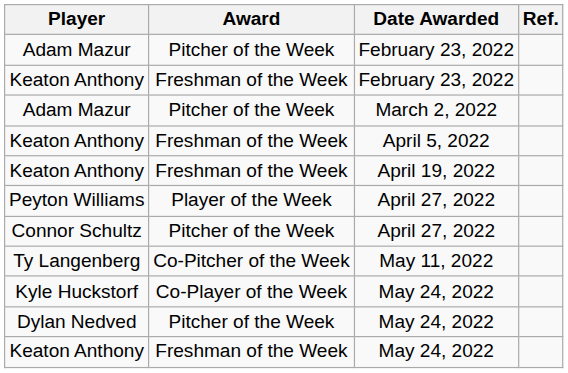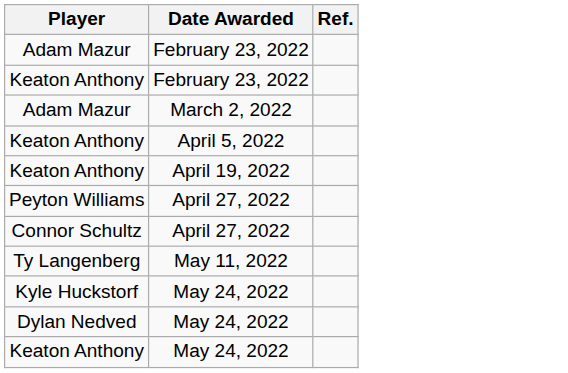- column: Award | Pitcher of the Week | Freshman of the Week | Pitcher of the Week | Freshman of the Week | Freshman of the Week | Player of the Week | Pitcher of the Week | Co-Pitcher of the Week | Co-Player of the Week | Pitcher of the Week | Freshman of the Week
